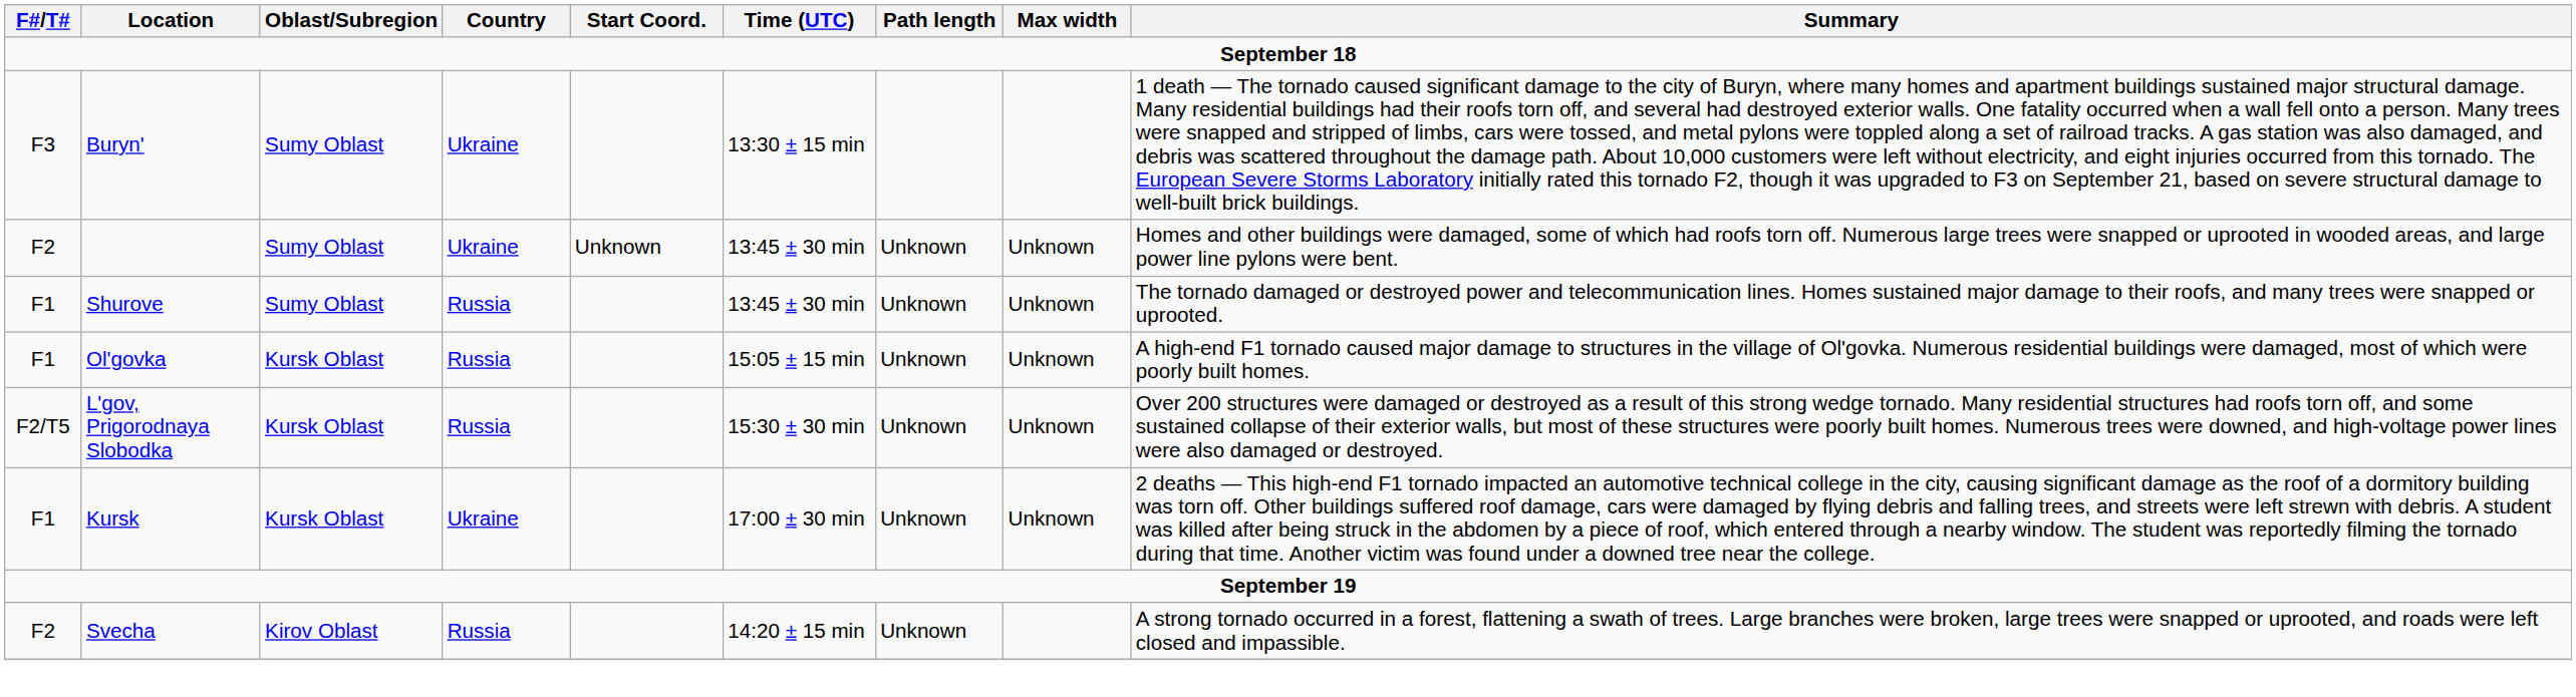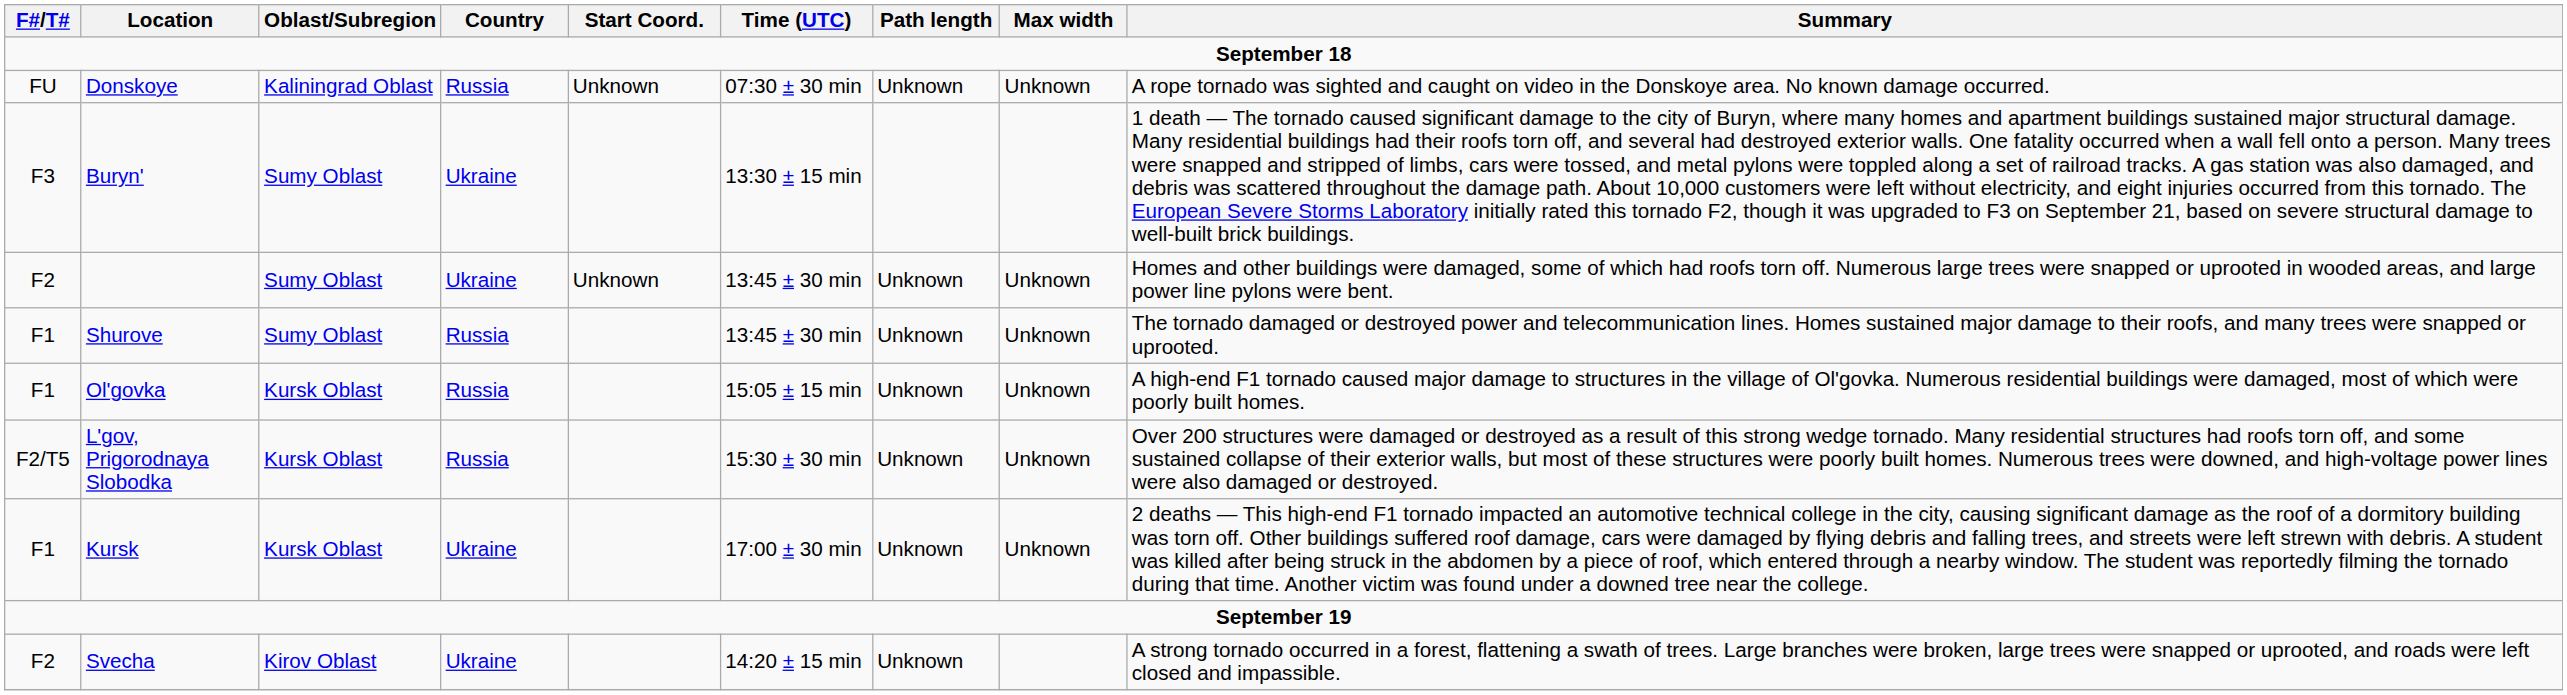+ row: FU | Donskoye | Kaliningrad Oblast | Russia | Unknown | 07:30 ± 30 min | Unknown | Unknown | A rope tornado was sighted and caught on video in the Donskoye area. No known damage occurred.
Svecha | Country: Russia -> Ukraine
